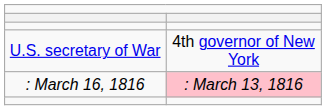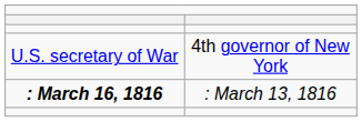: March 16, 1816 | column 1: normal -> bold
: March 16, 1816 | column 2: pink background -> no background
